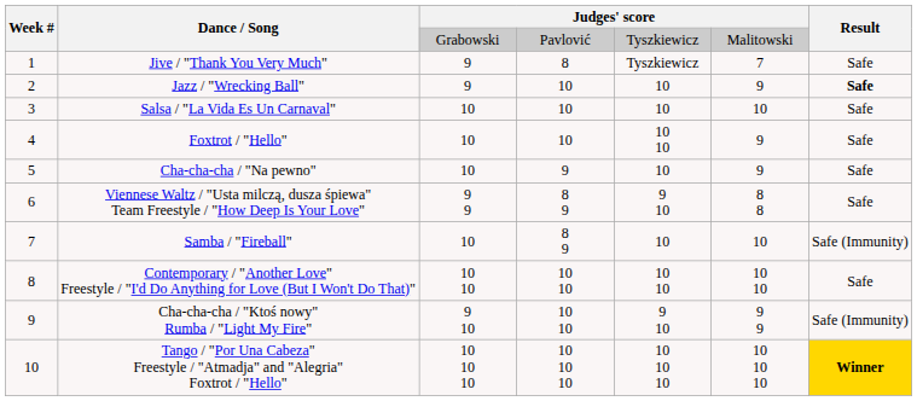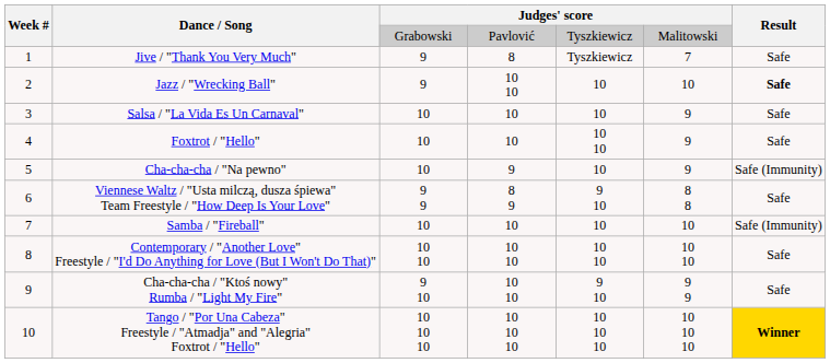Jazz / "Wrecking Ball" | column 4: 10 -> 10 10
Jazz / "Wrecking Ball" | column 6: 9 -> 10
Salsa / "La Vida Es Un Carnaval" | column 6: 10 -> 9
Cha-cha-cha / "Na pewno" | Result: Safe -> Safe (Immunity)
Samba / "Fireball" | column 4: 8 9 -> 10
Cha-cha-cha / "Ktoś nowy" Rumba / "Light My Fire" | Result: Safe (Immunity) -> Safe
